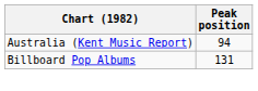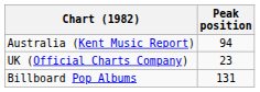+ row: UK (Official Charts Company) | 23
